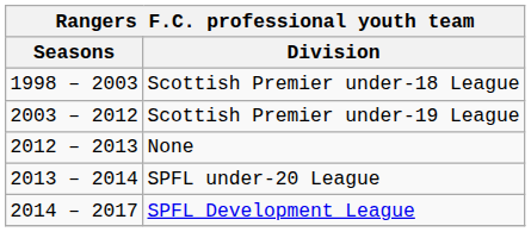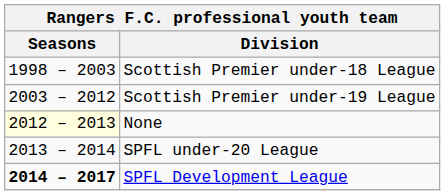None | Seasons: no background -> lightyellow background
SPFL Development League | Seasons: normal -> bold
